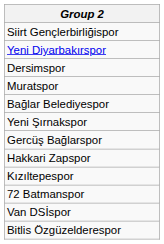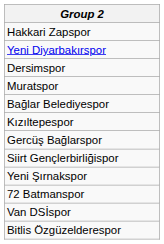row 2 | column 1: Siirt Gençlerbirliğispor -> Hakkari Zapspor
row 7 | column 1: Yeni Şırnakspor -> Kızıltepespor
row 9 | column 1: Hakkari Zapspor -> Siirt Gençlerbirliğispor
row 10 | column 1: Kızıltepespor -> Yeni Şırnakspor
